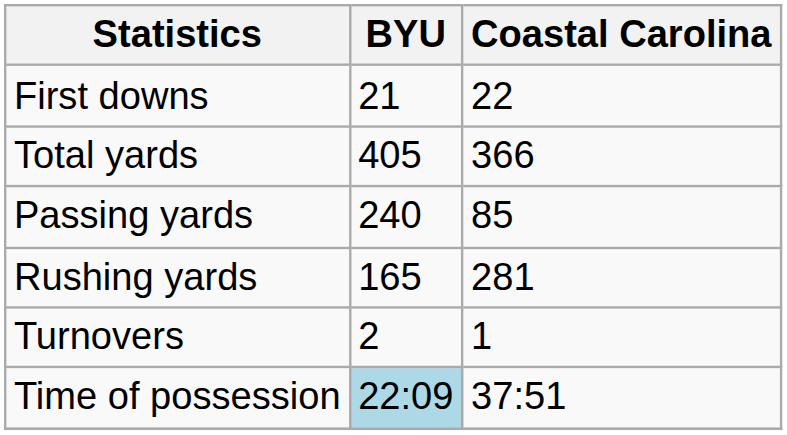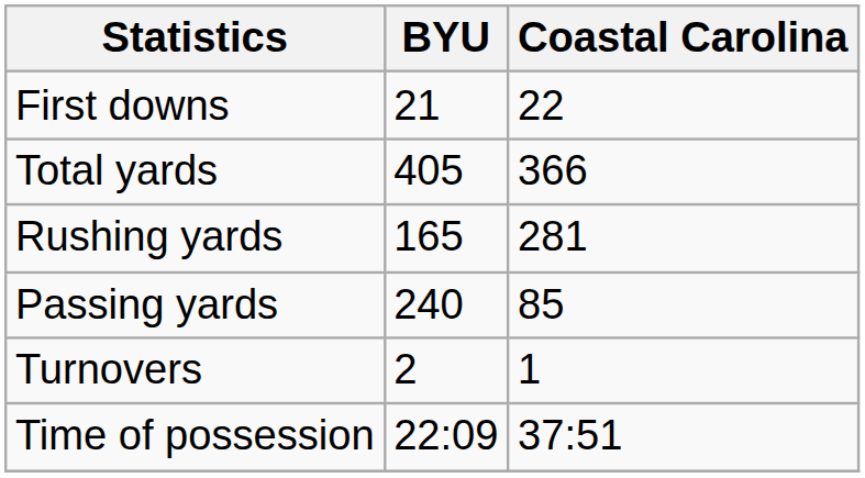rows swapped: Rushing yards <-> Passing yards
Time of possession | BYU: lightblue background -> no background
